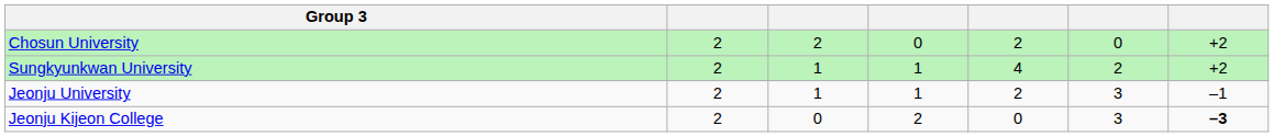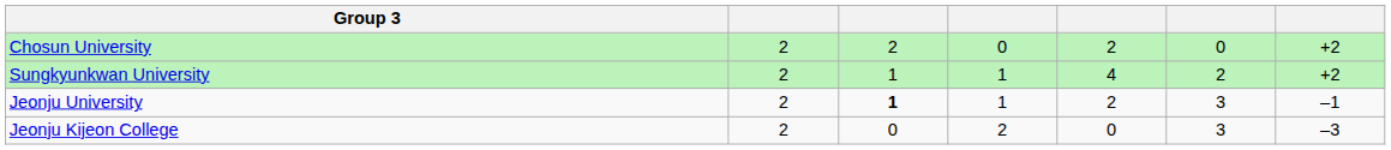Jeonju University | column 3: normal -> bold
Jeonju Kijeon College | column 7: bold -> normal
